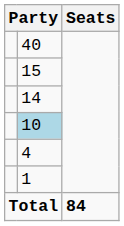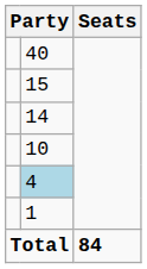10 | column 2: lightblue background -> no background
4 | column 2: no background -> lightblue background
